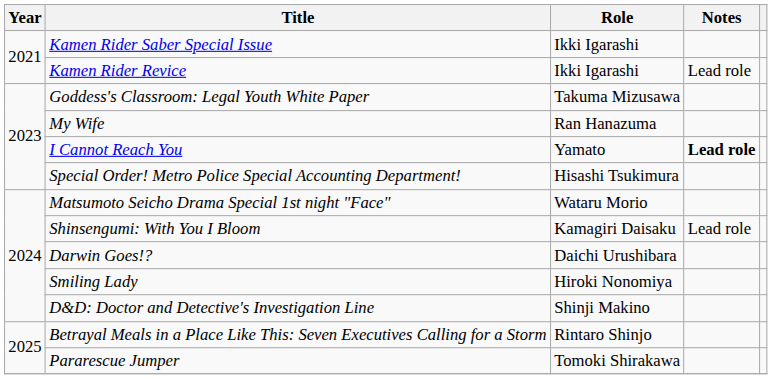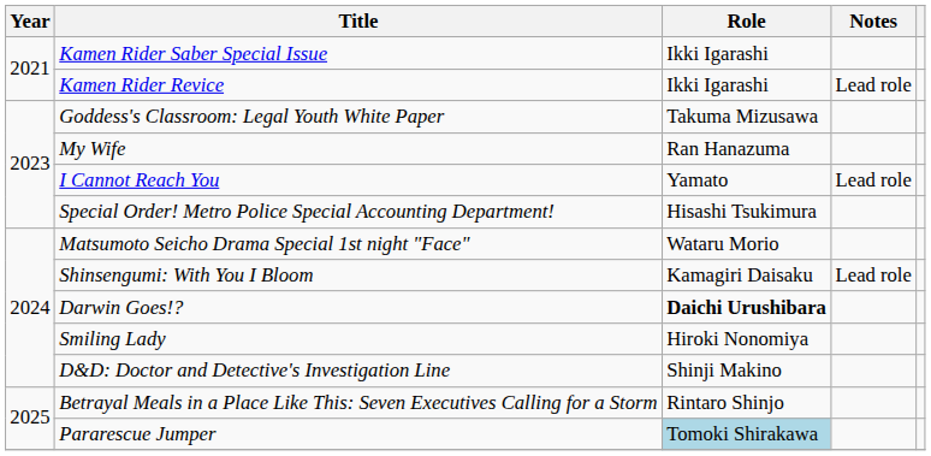I Cannot Reach You | Notes: bold -> normal
Darwin Goes!? | Role: normal -> bold
Pararescue Jumper | Role: no background -> lightblue background
